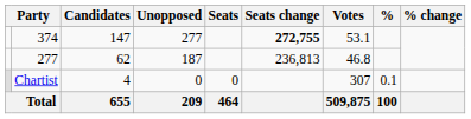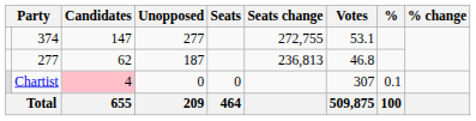374 | Seats change: bold -> normal
Chartist | Candidates: no background -> pink background
